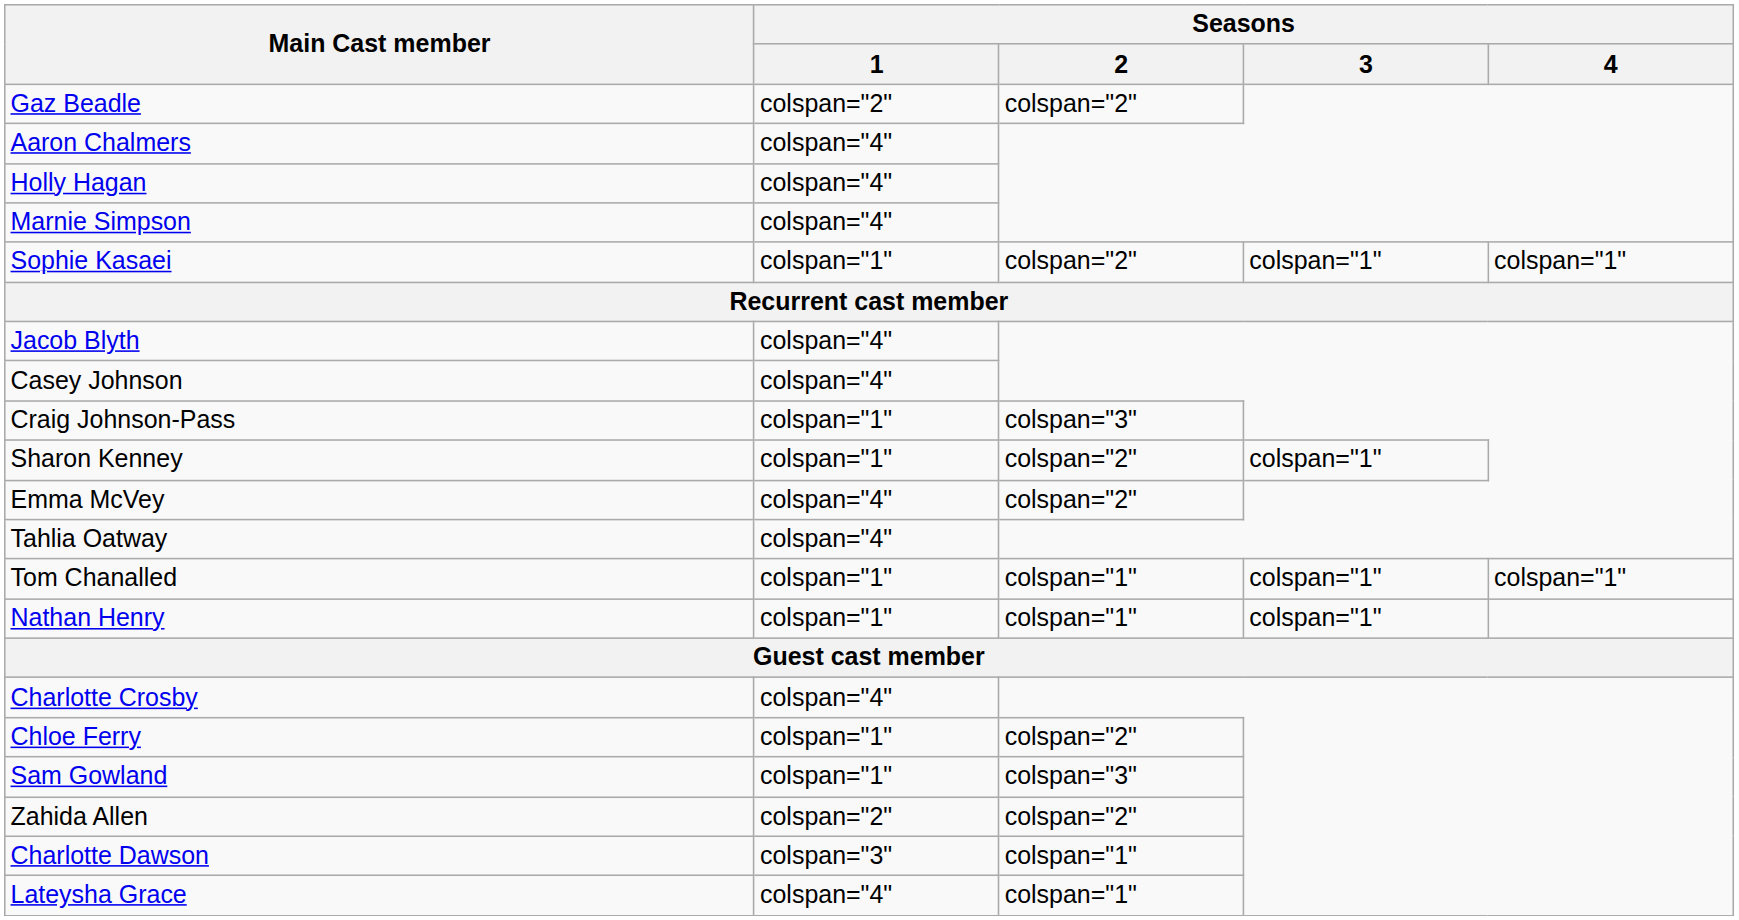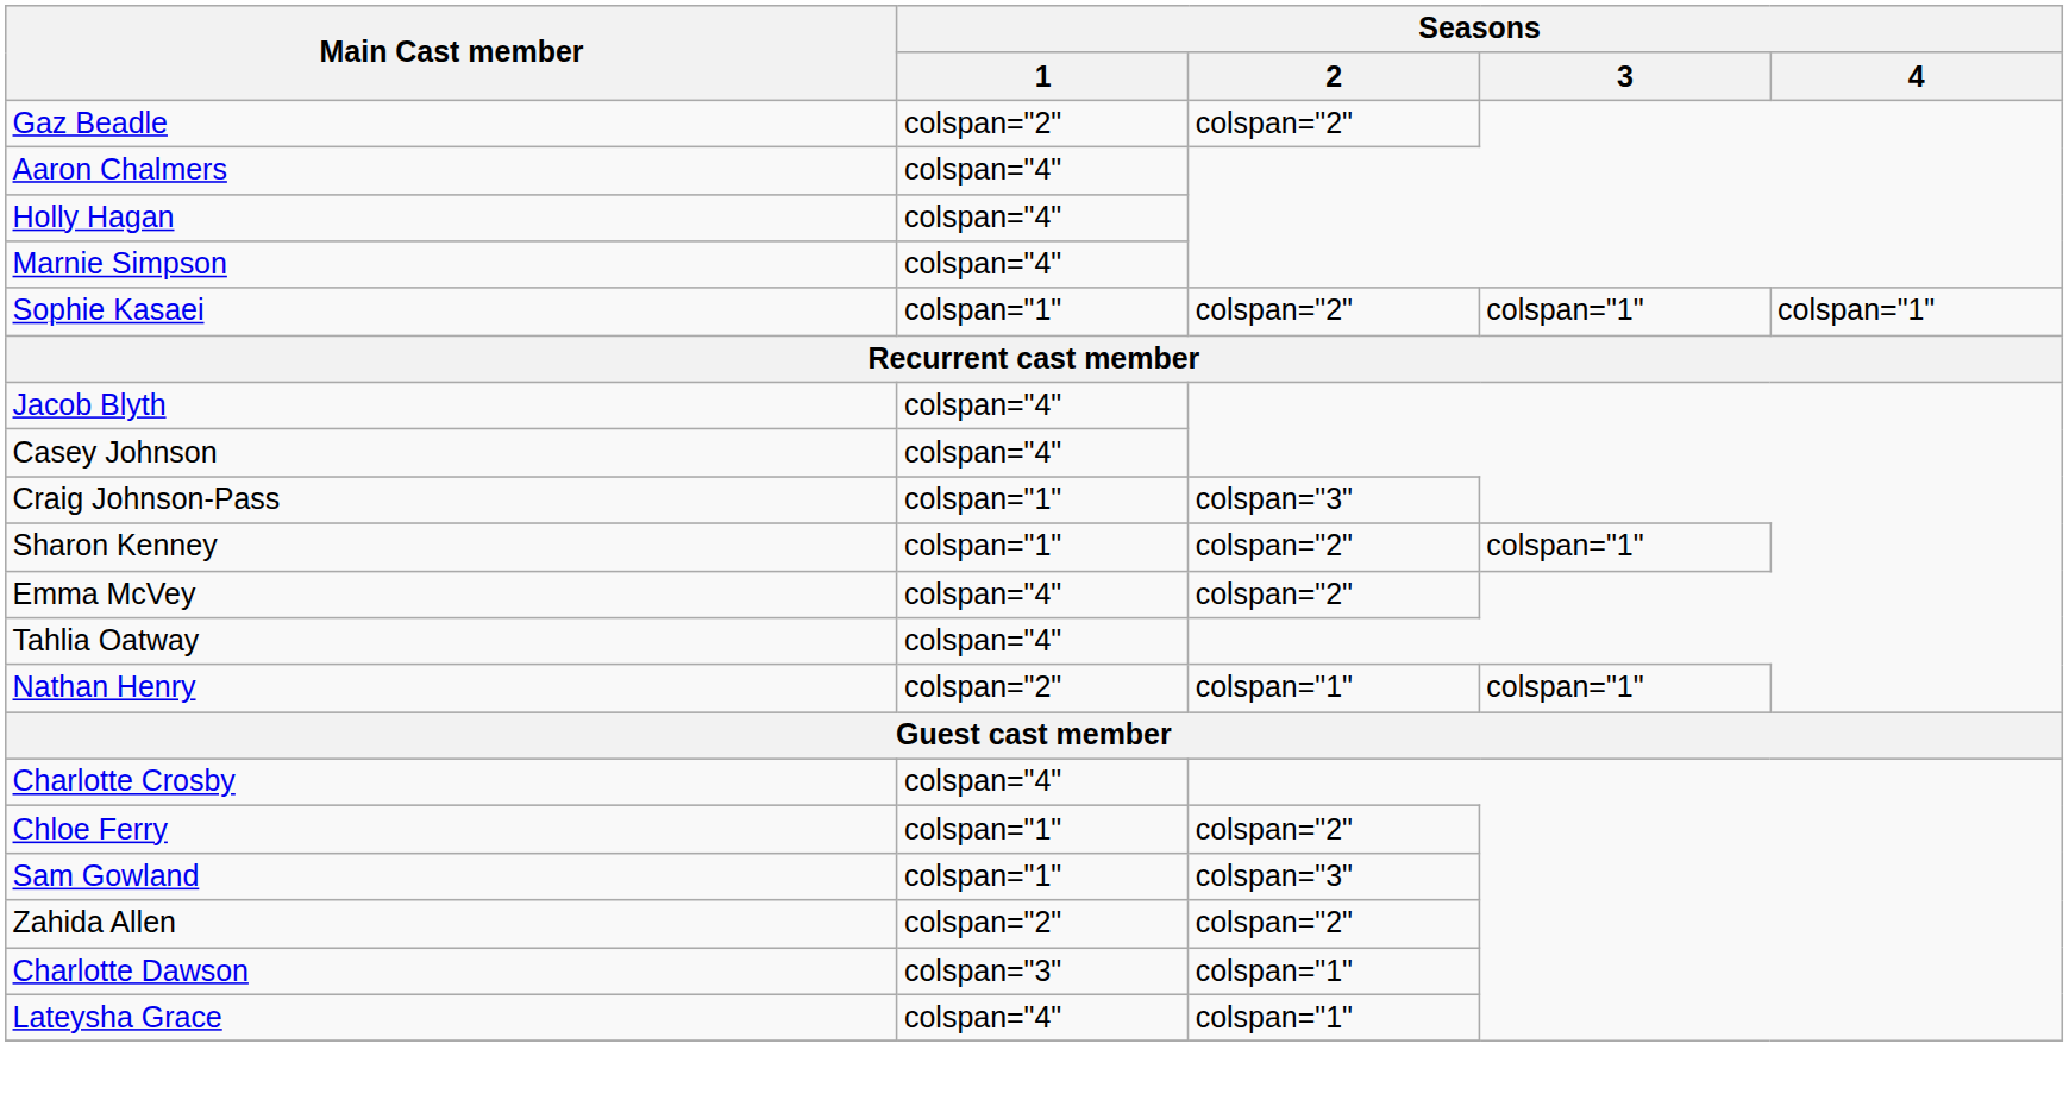- row: Tom Chanalled | colspan="1" | colspan="1" | colspan="1" | colspan="1"
Nathan Henry | Seasons / 1: colspan="1" -> colspan="2"
